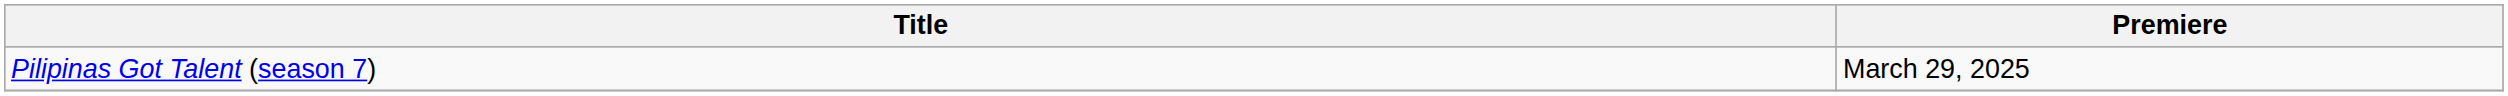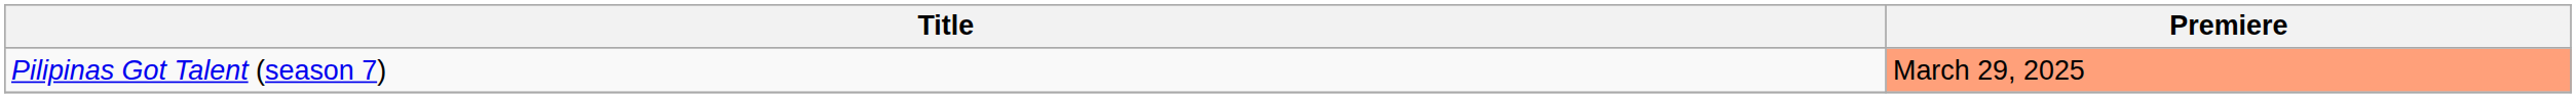Pilipinas Got Talent (season 7) | Premiere: no background -> lightsalmon background
